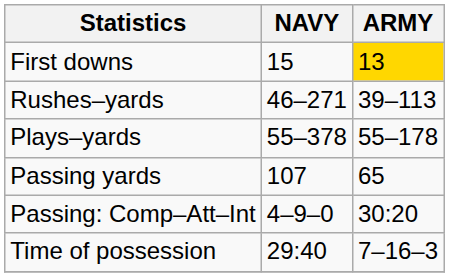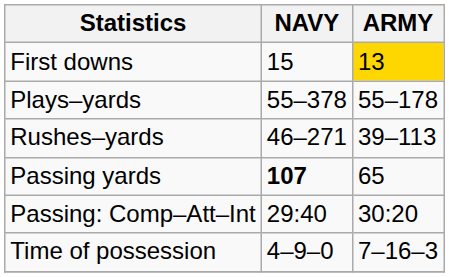rows swapped: Plays–yards <-> Rushes–yards
Passing yards | NAVY: normal -> bold
Passing: Comp–Att–Int | NAVY: 4–9–0 -> 29:40
Time of possession | NAVY: 29:40 -> 4–9–0
